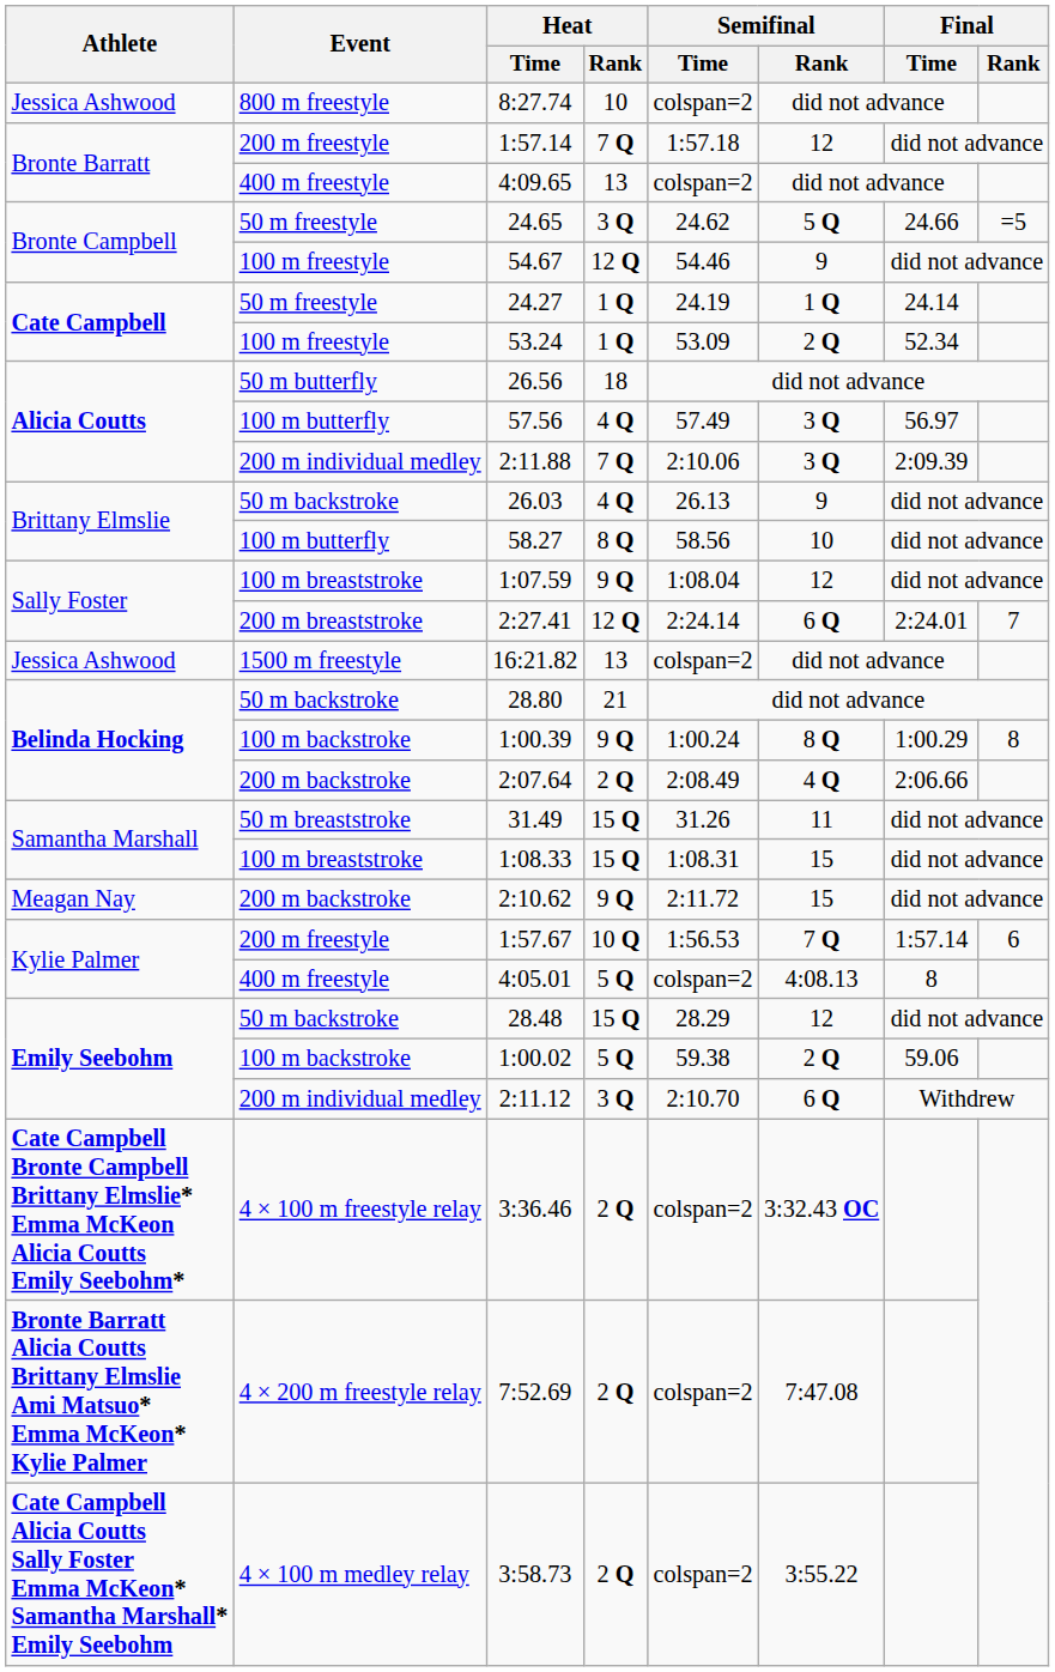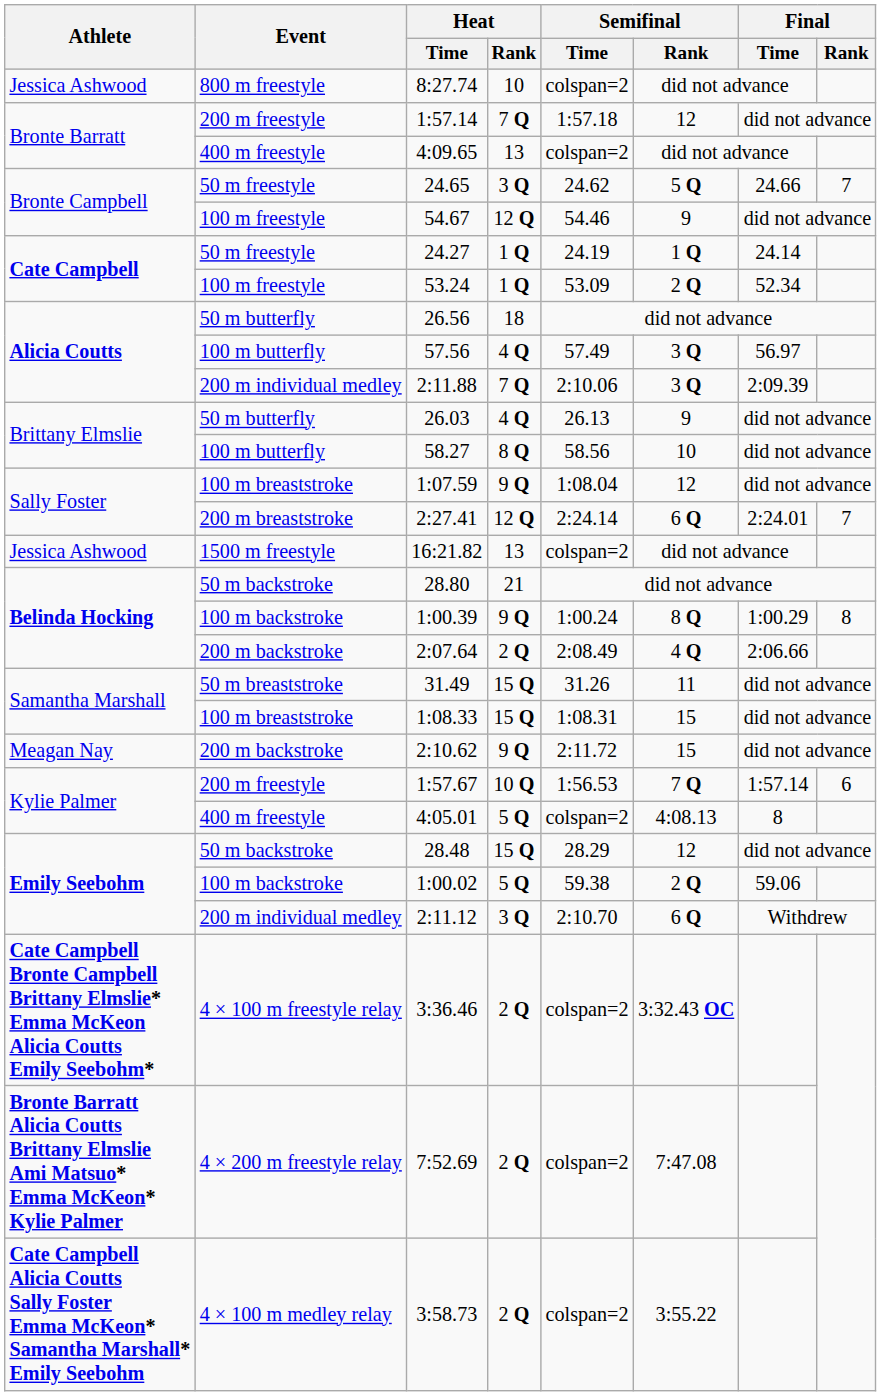24.65 | Final / Rank: =5 -> 7
26.03 | Event: 50 m backstroke -> 50 m butterfly
